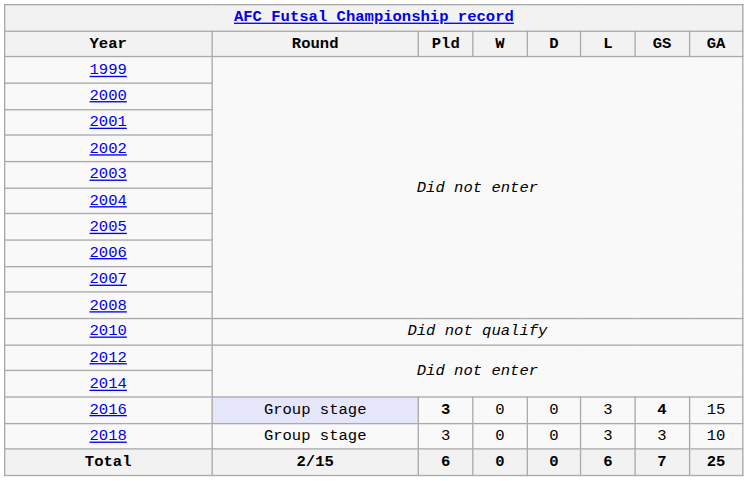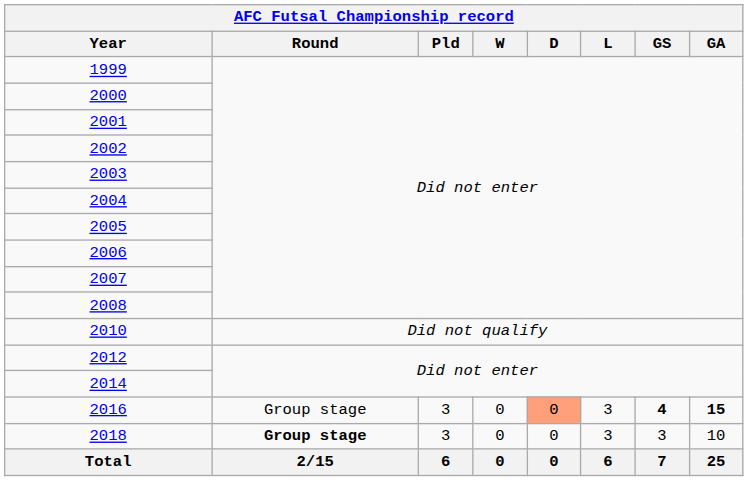2016 | Round: lavender background -> no background
2016 | Pld: bold -> normal
2016 | D: no background -> lightsalmon background
2016 | GA: normal -> bold
2018 | Round: normal -> bold
